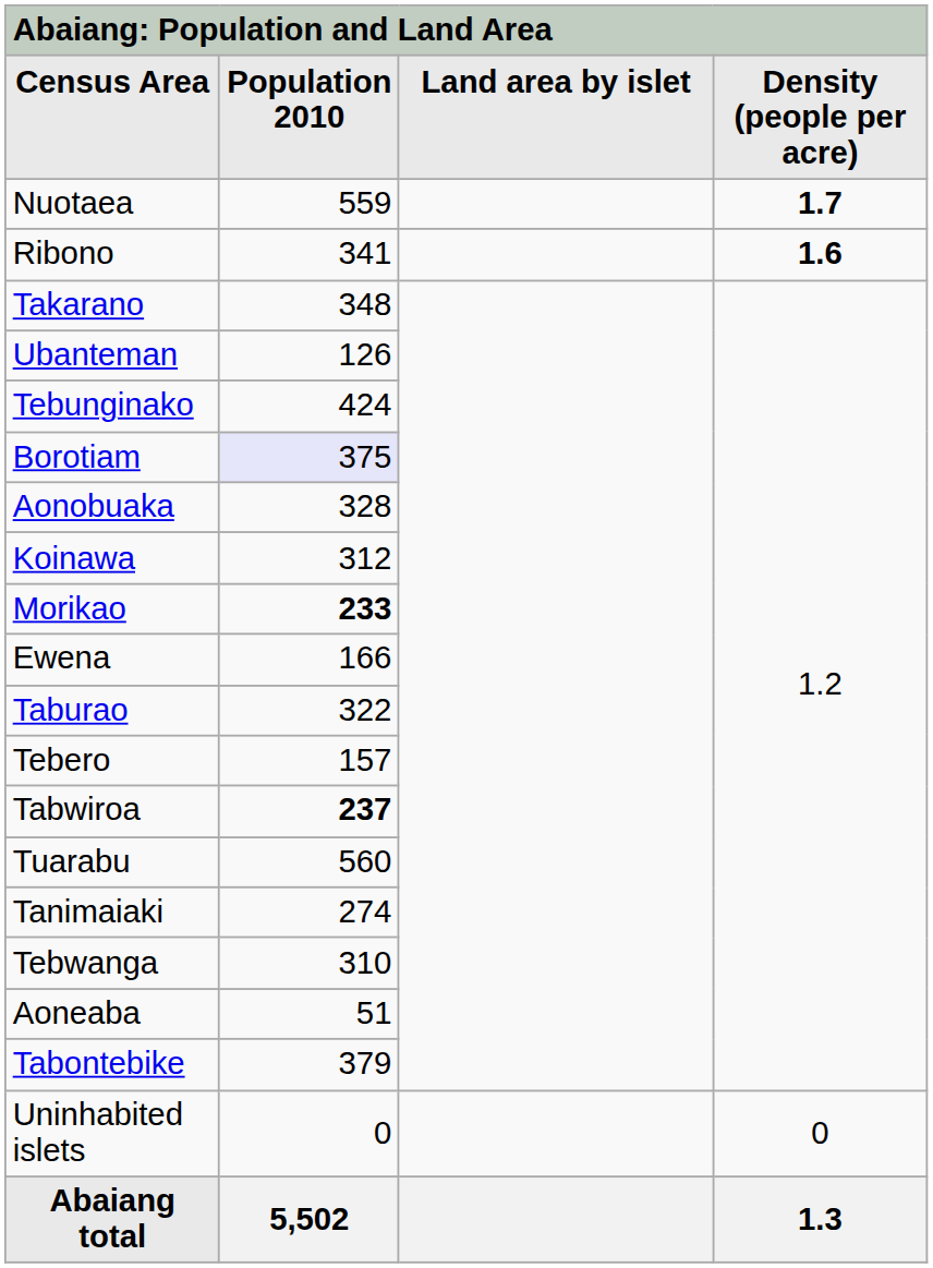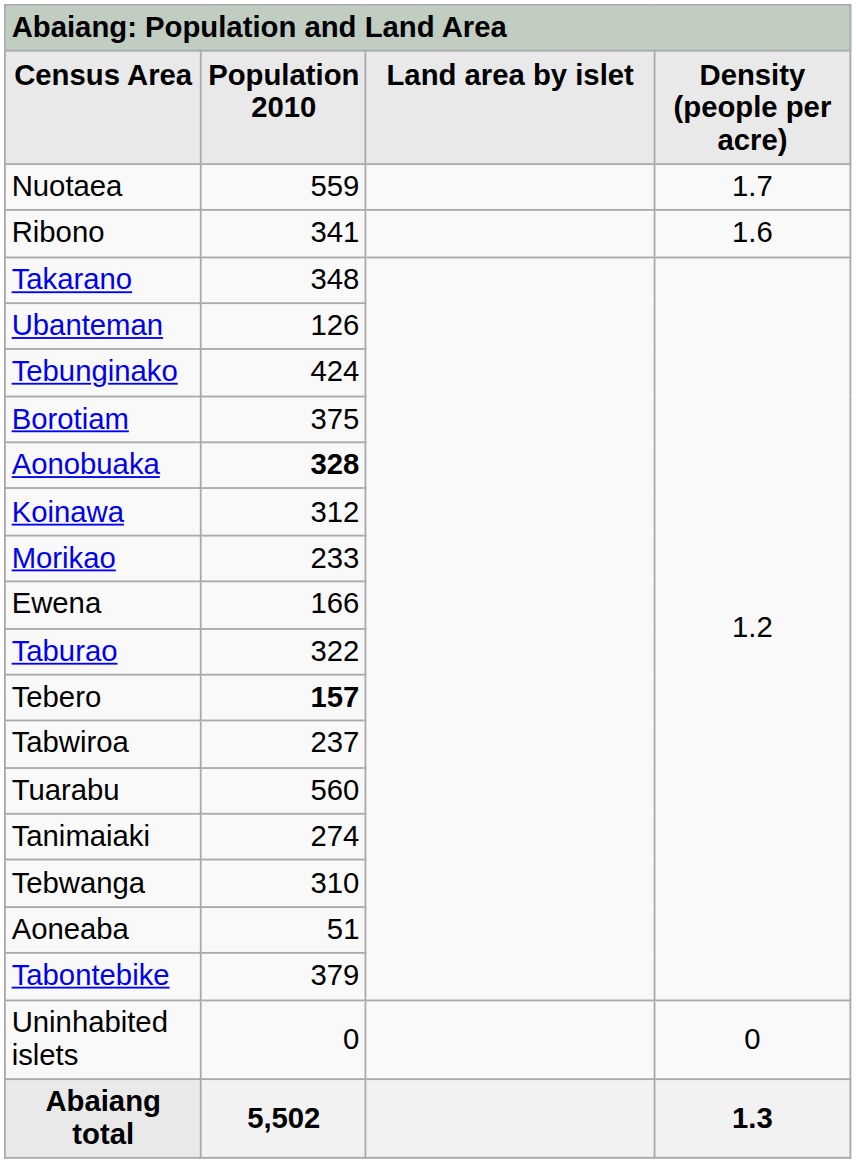Nuotaea | Density (people per acre): bold -> normal
Ribono | Density (people per acre): bold -> normal
Borotiam | Population 2010: lavender background -> no background
Aonobuaka | Population 2010: normal -> bold
Morikao | Population 2010: bold -> normal
Tebero | Population 2010: normal -> bold
Tabwiroa | Population 2010: bold -> normal
